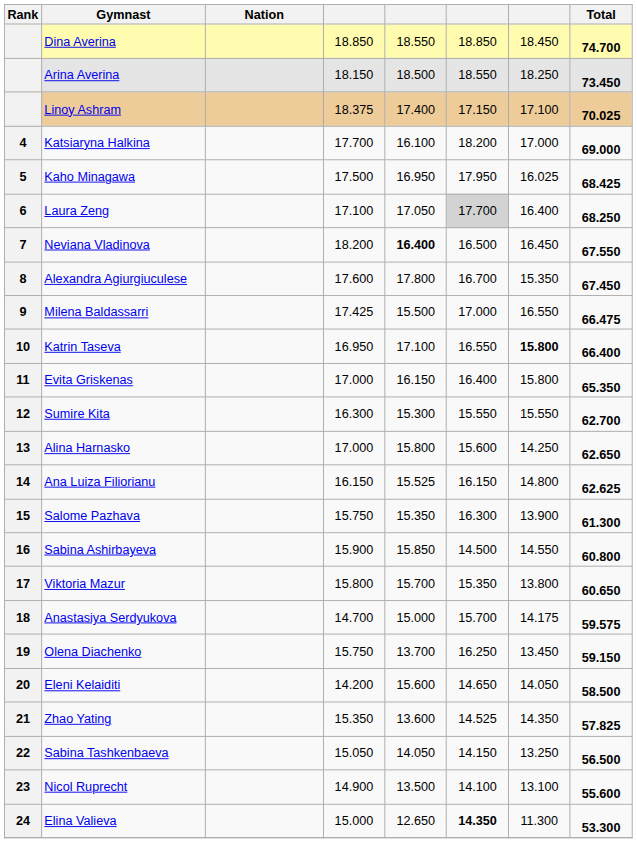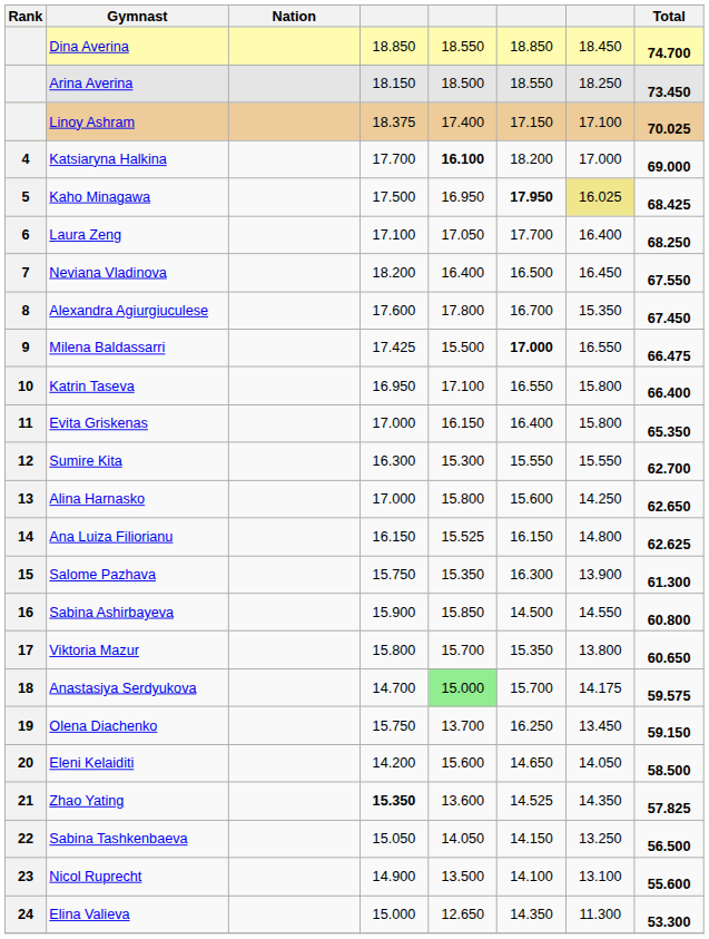Katsiaryna Halkina | column 5: normal -> bold
Kaho Minagawa | column 6: normal -> bold
Kaho Minagawa | column 7: no background -> khaki background
Laura Zeng | column 6: lightgrey background -> no background
Neviana Vladinova | column 5: bold -> normal
Milena Baldassarri | column 6: normal -> bold
Katrin Taseva | column 7: bold -> normal
Anastasiya Serdyukova | column 5: no background -> lightgreen background
Zhao Yating | column 4: normal -> bold
Elina Valieva | column 6: bold -> normal
